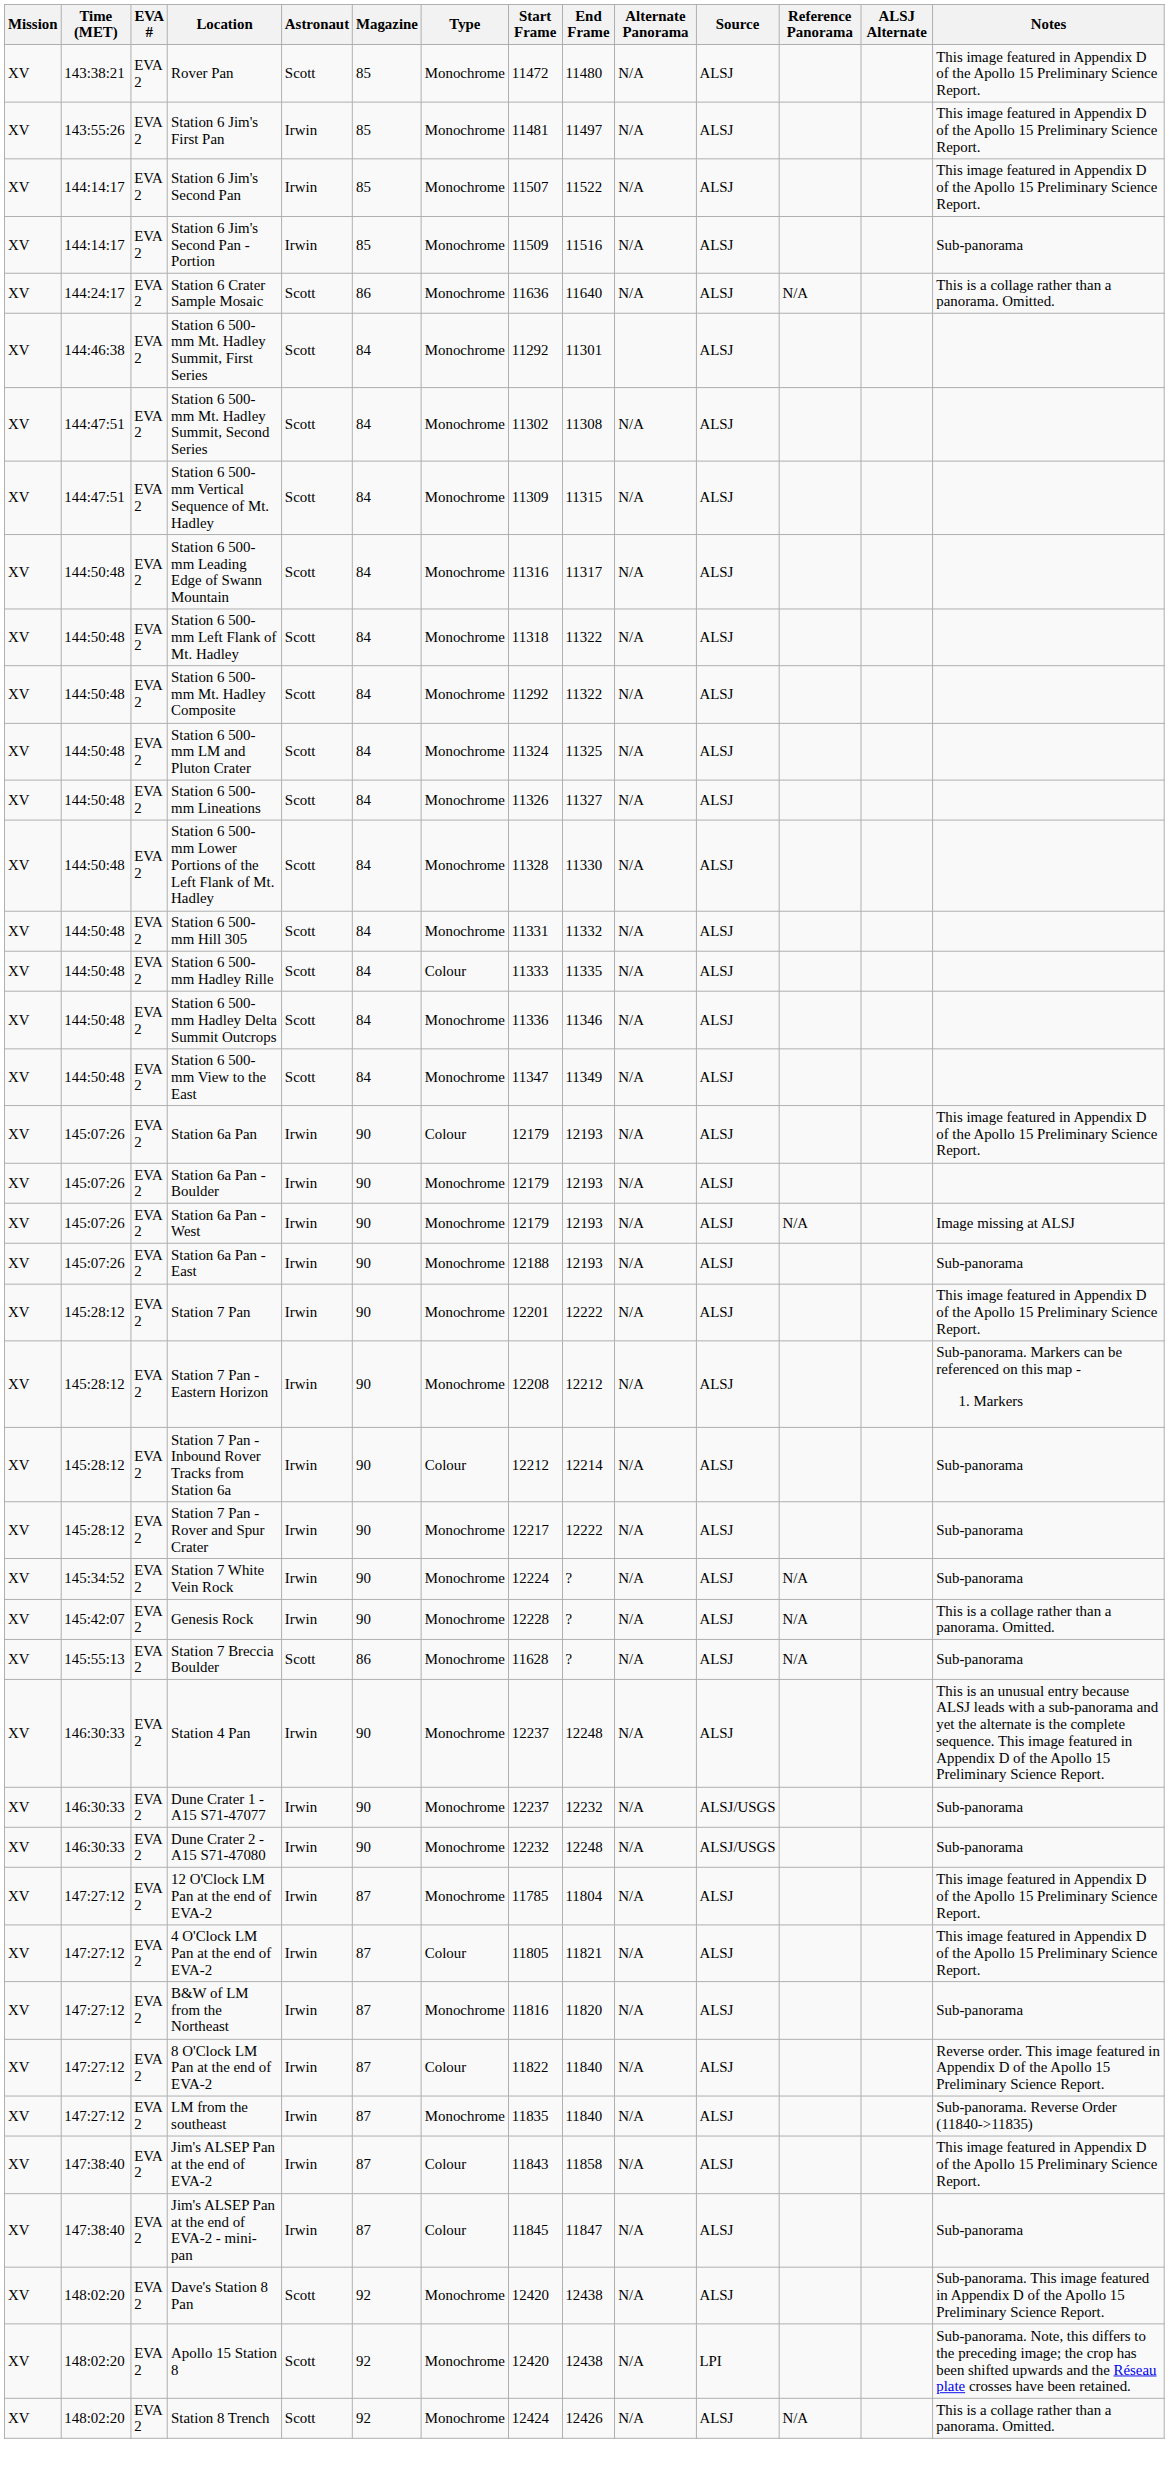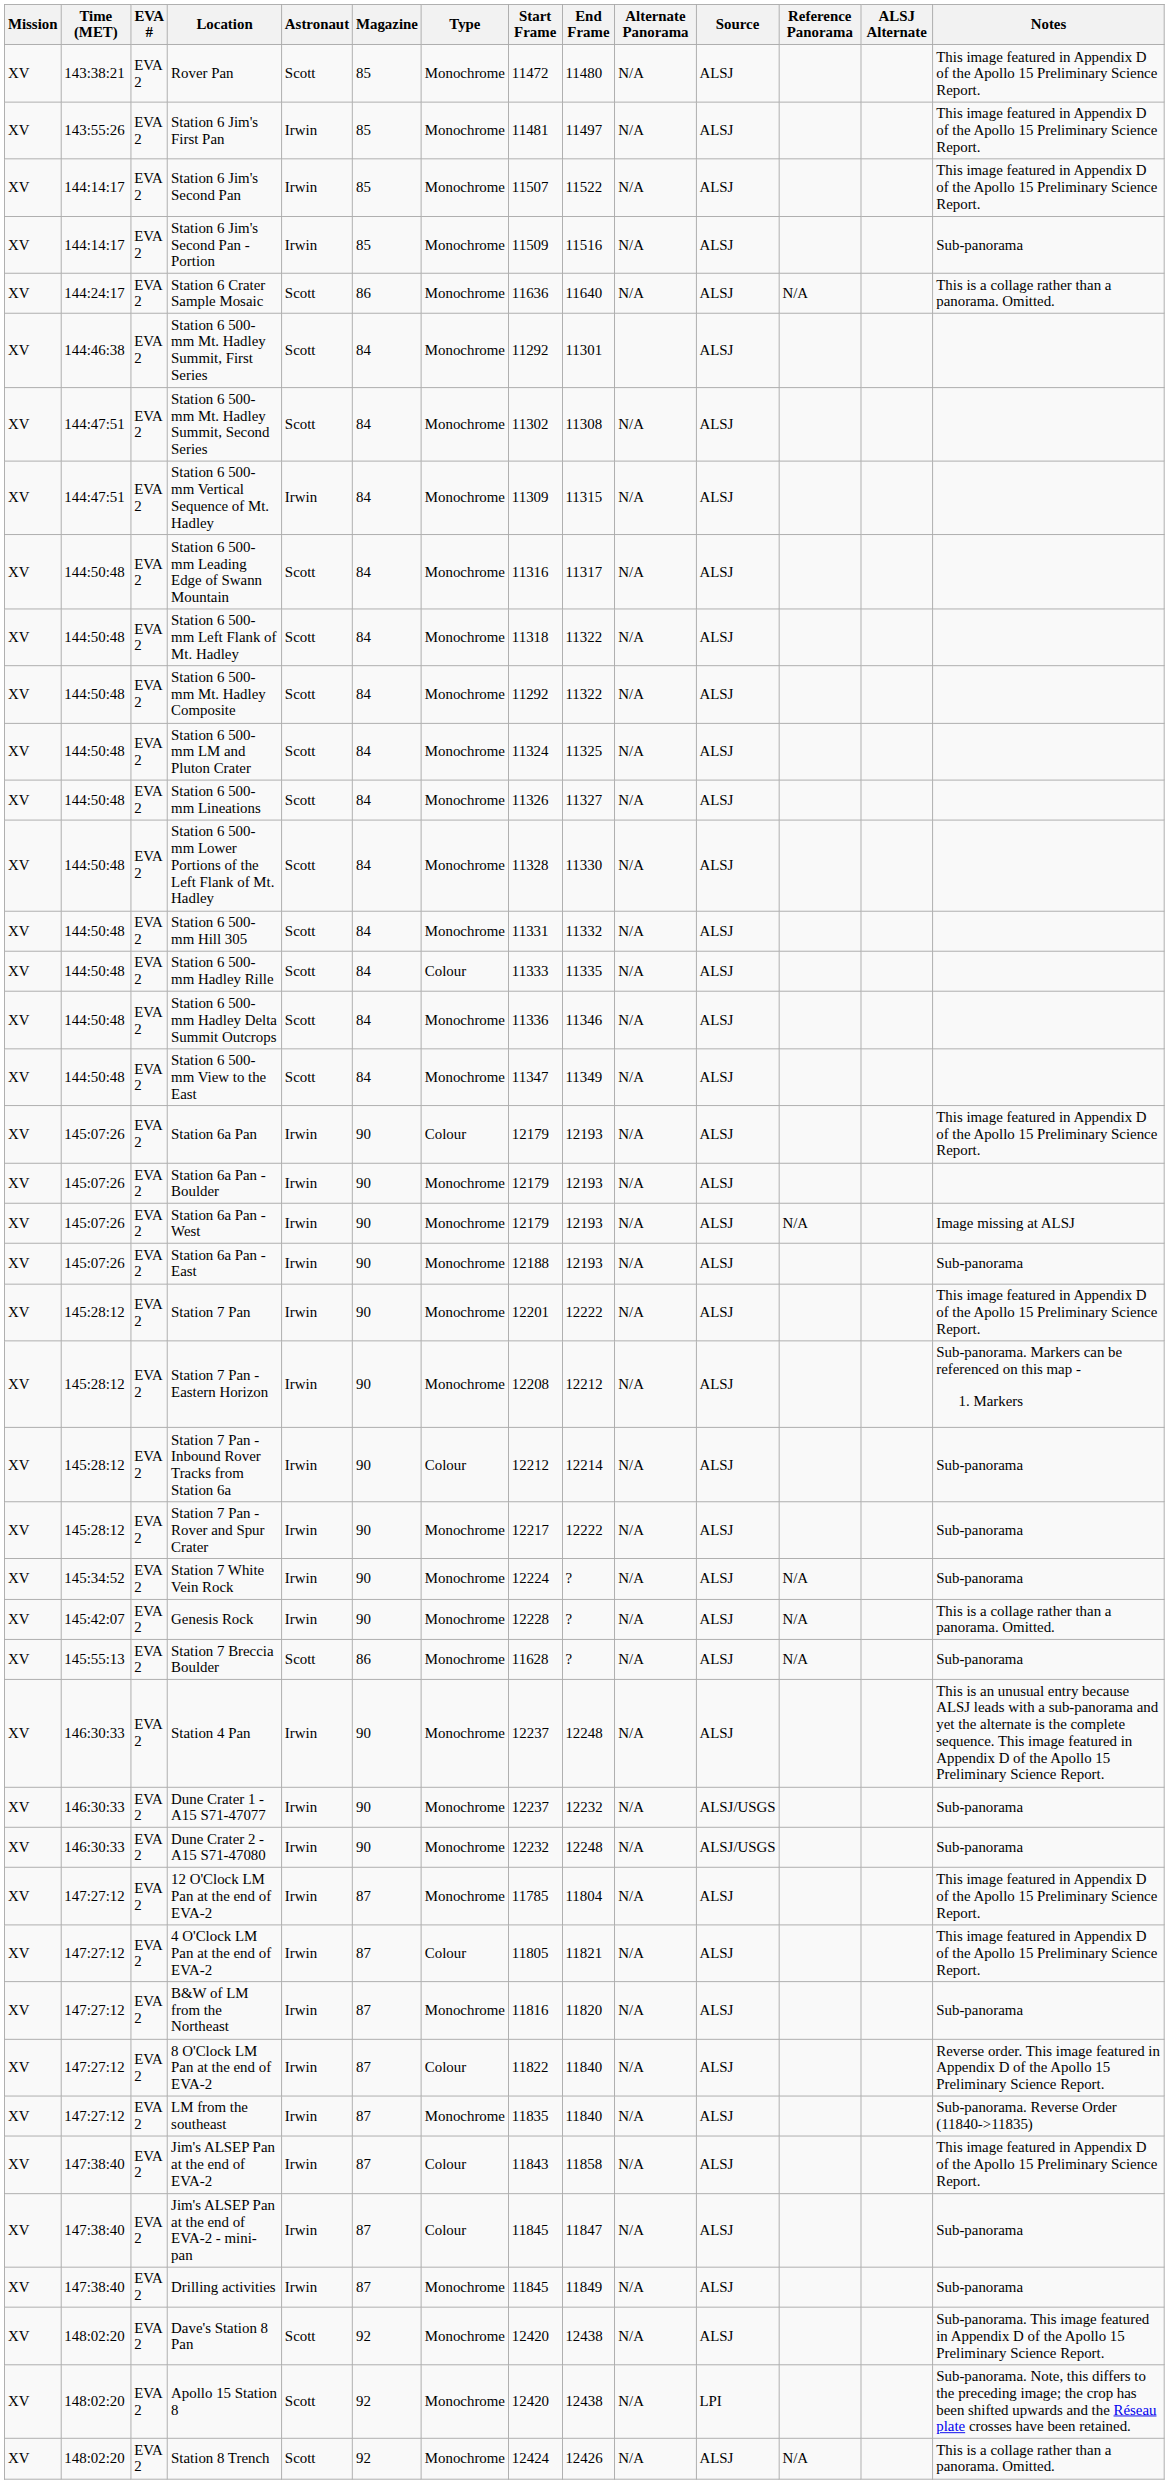Station 6 500-mm Vertical Sequence of Mt. Hadley | Astronaut: Scott -> Irwin
+ row: XV | 147:38:40 | EVA 2 | Drilling activities | Irwin | 87 | Monochrome | 11845 | 11849 | N/A | ALSJ | Sub-panorama
